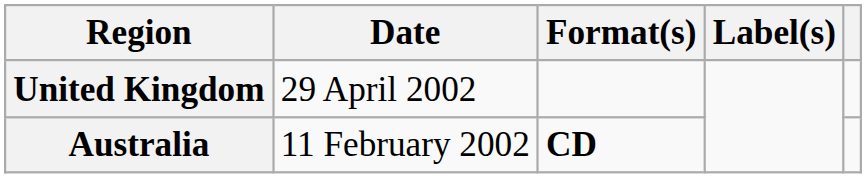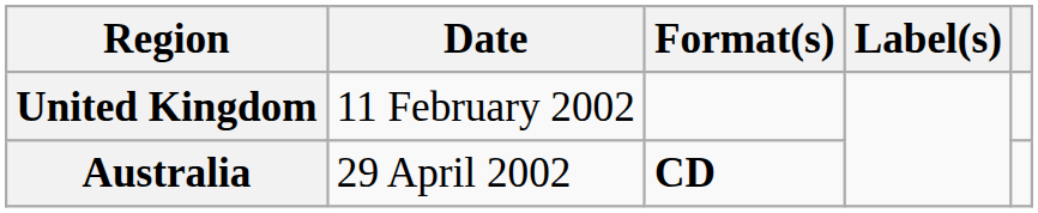United Kingdom | Date: 29 April 2002 -> 11 February 2002
Australia | Date: 11 February 2002 -> 29 April 2002
